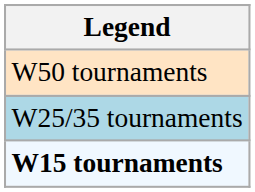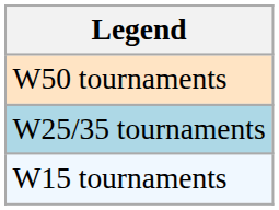row 4 | column 1: bold -> normal
